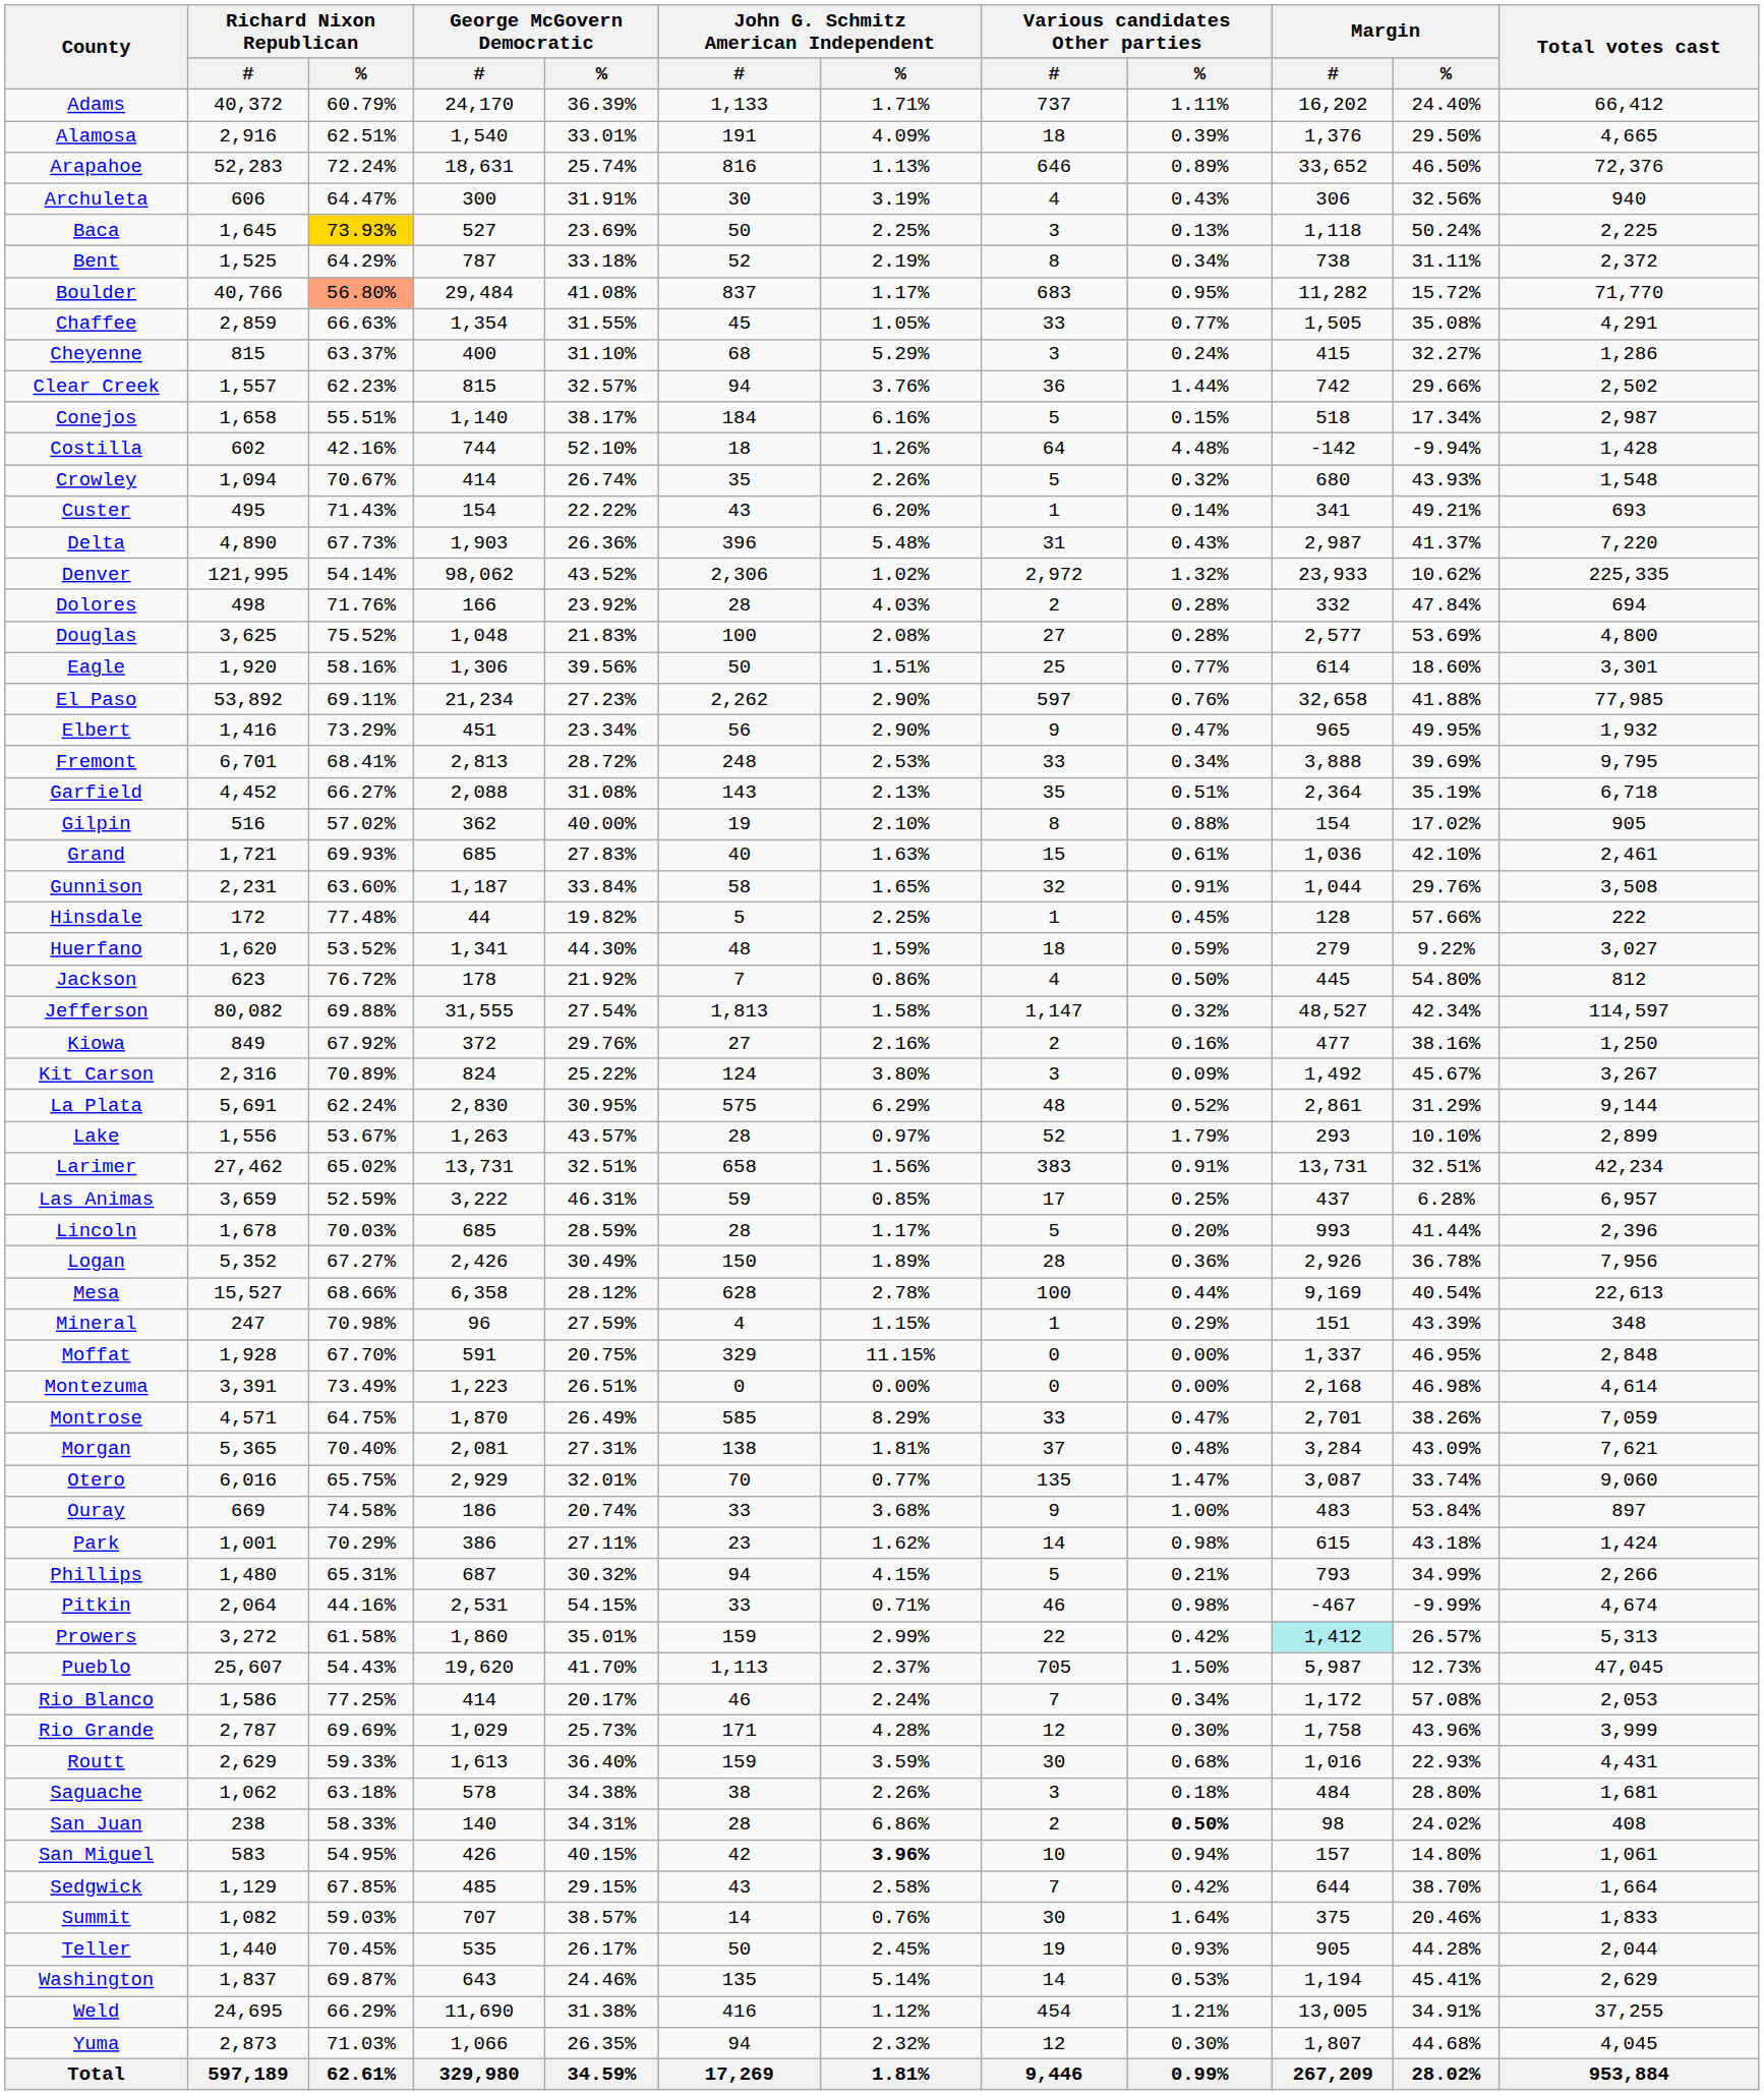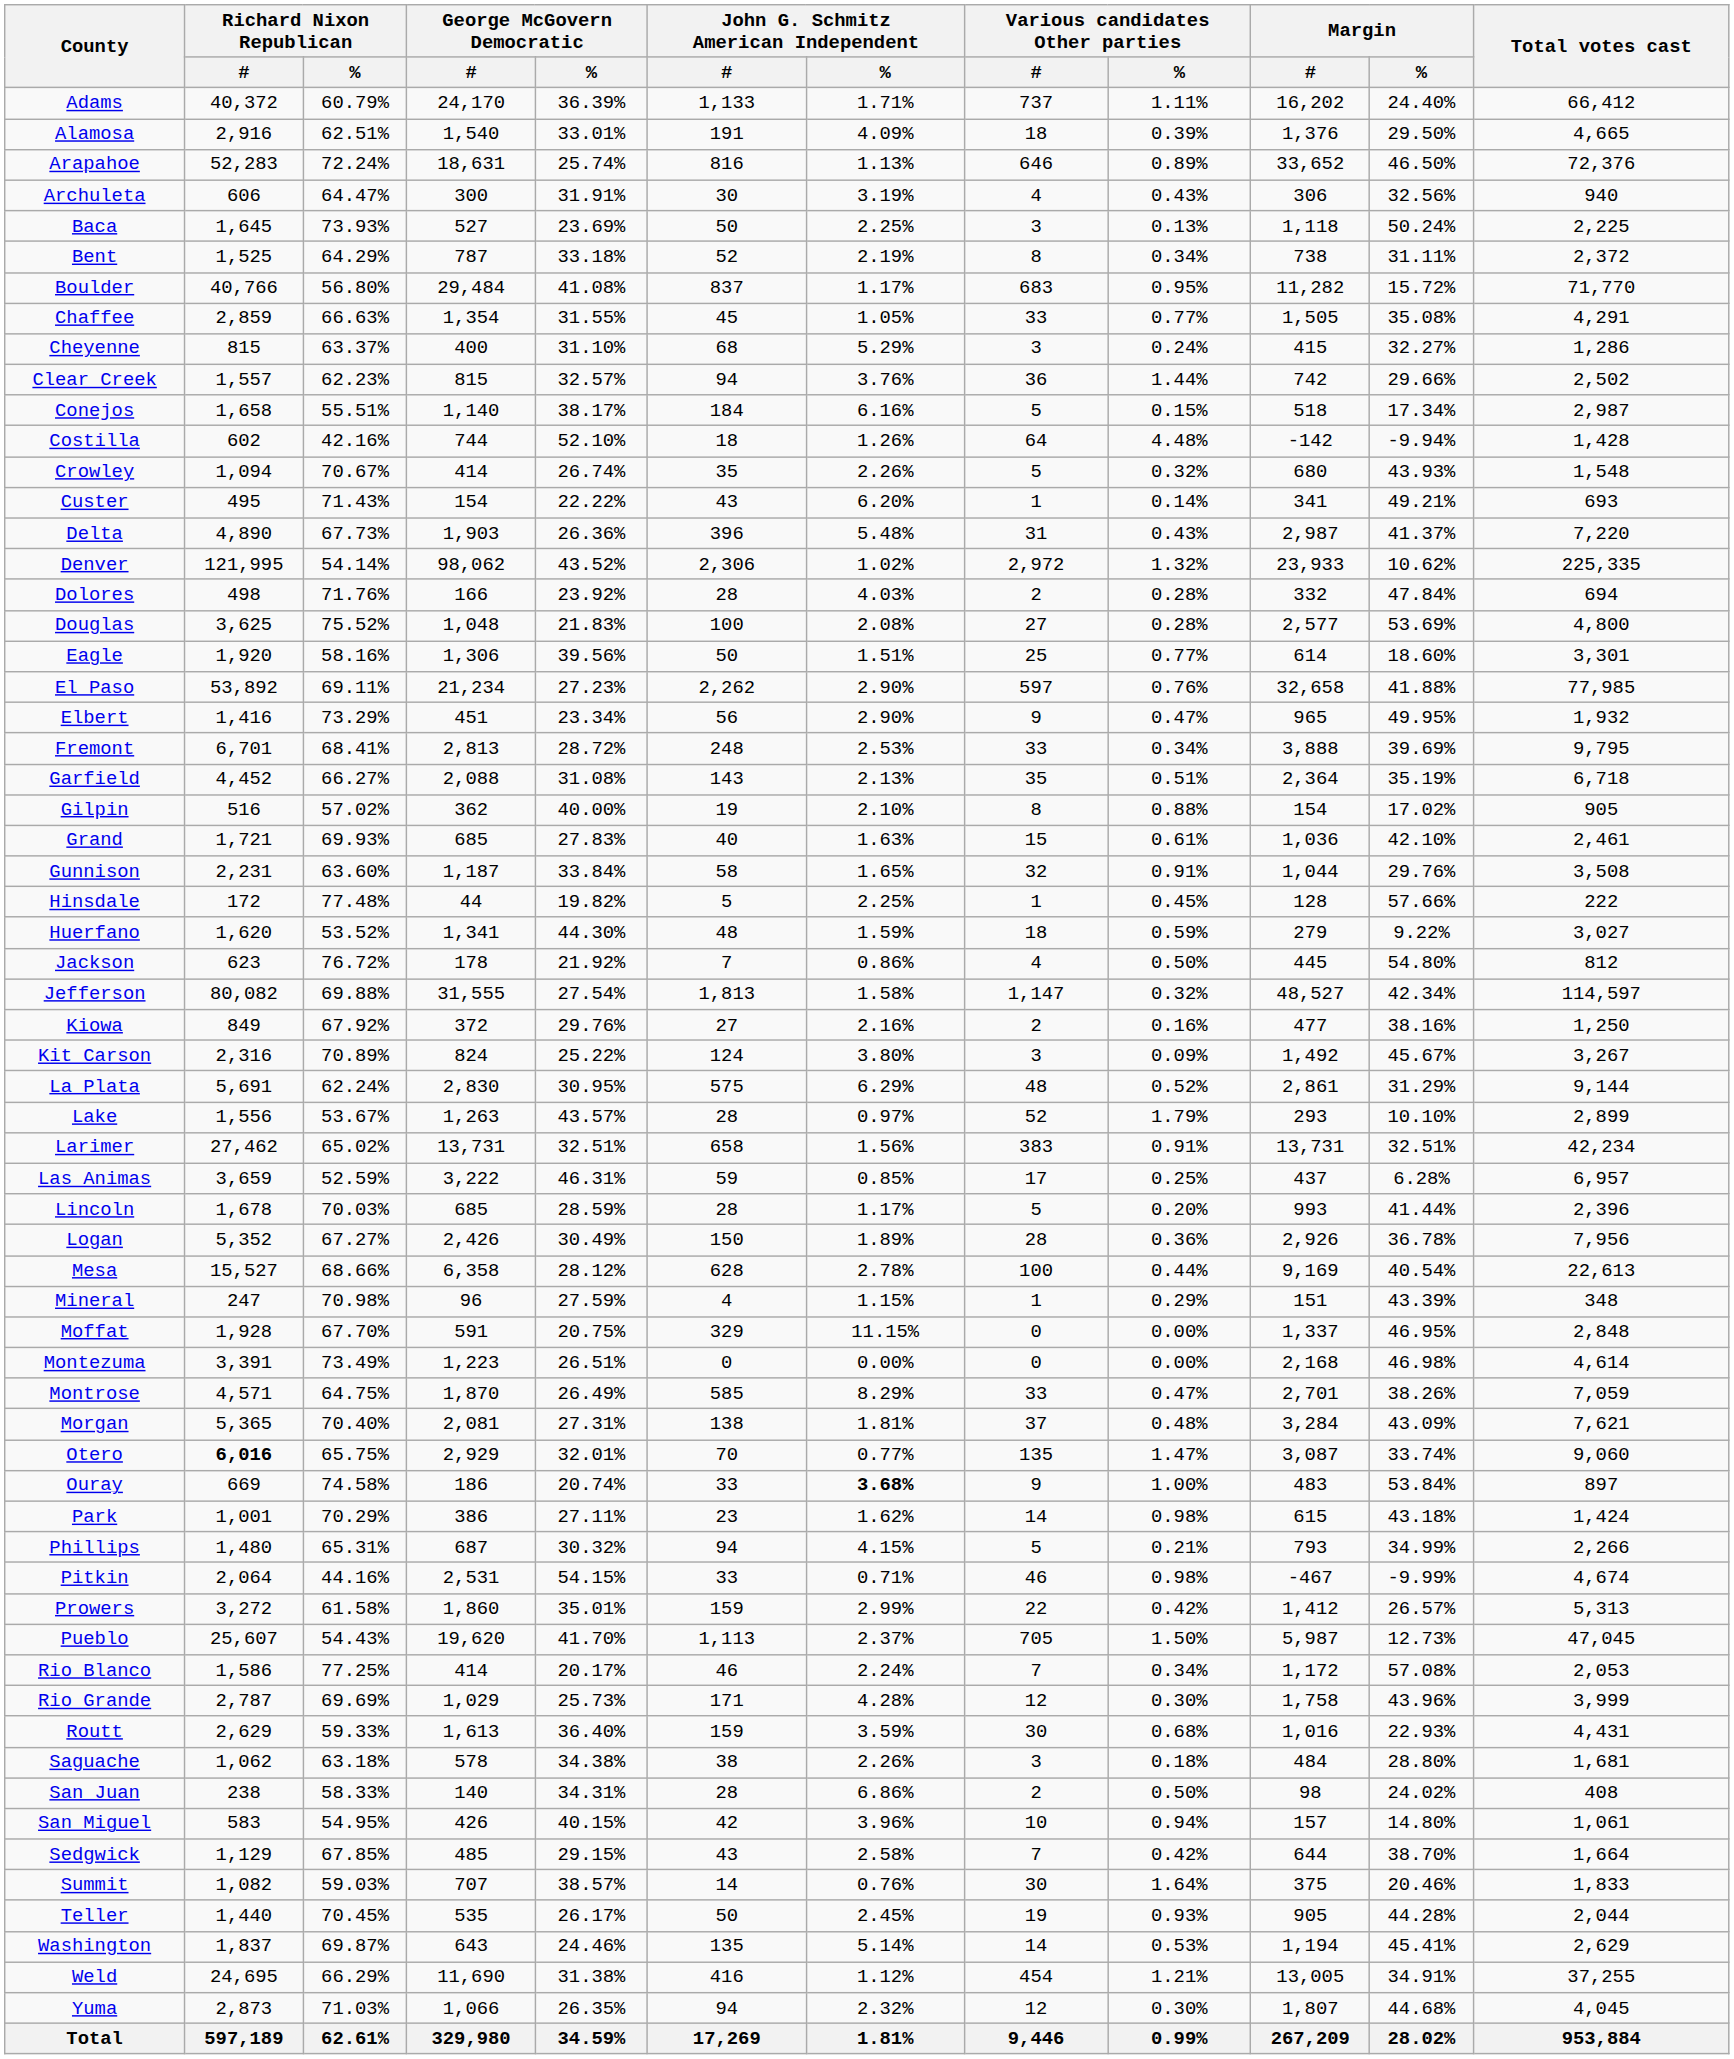Baca | Richard Nixon Republican / %: gold background -> no background
Boulder | Richard Nixon Republican / %: lightsalmon background -> no background
Otero | Richard Nixon Republican / #: normal -> bold
Ouray | John G. Schmitz American Independent / %: normal -> bold
Prowers | Margin / #: paleturquoise background -> no background
San Juan | Various candidates Other parties / %: bold -> normal
San Miguel | John G. Schmitz American Independent / %: bold -> normal
